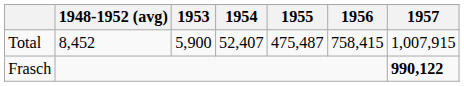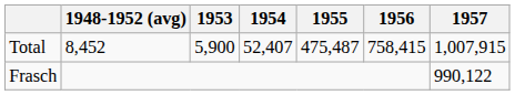Frasch | 1957: bold -> normal
